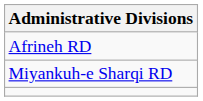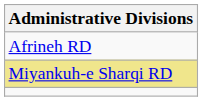row 3 | column 1: no background -> khaki background
